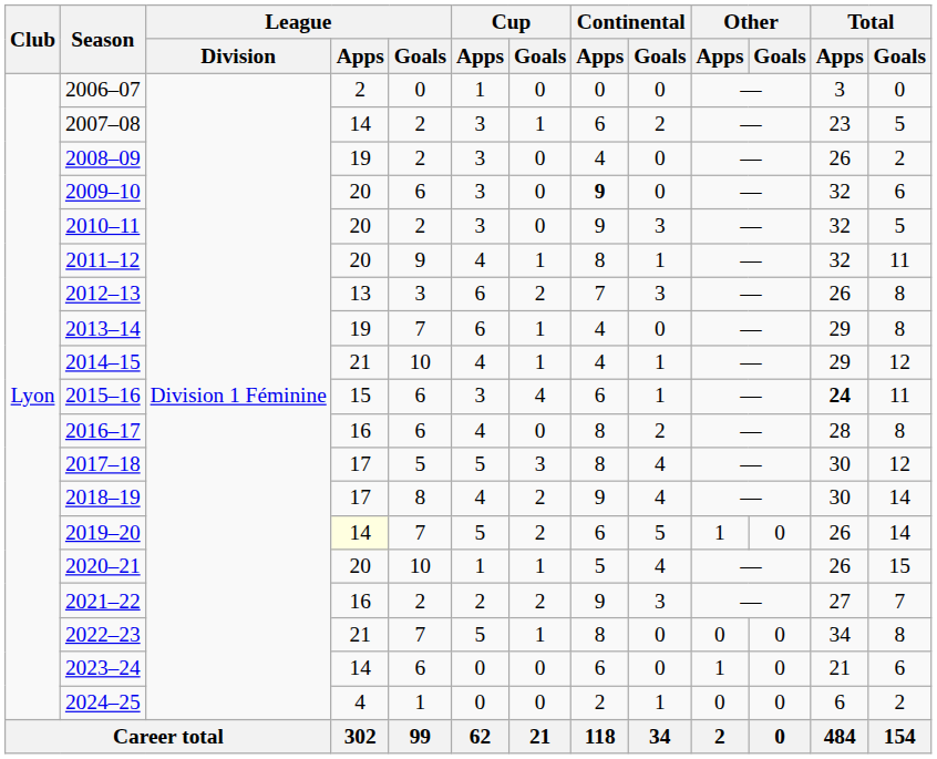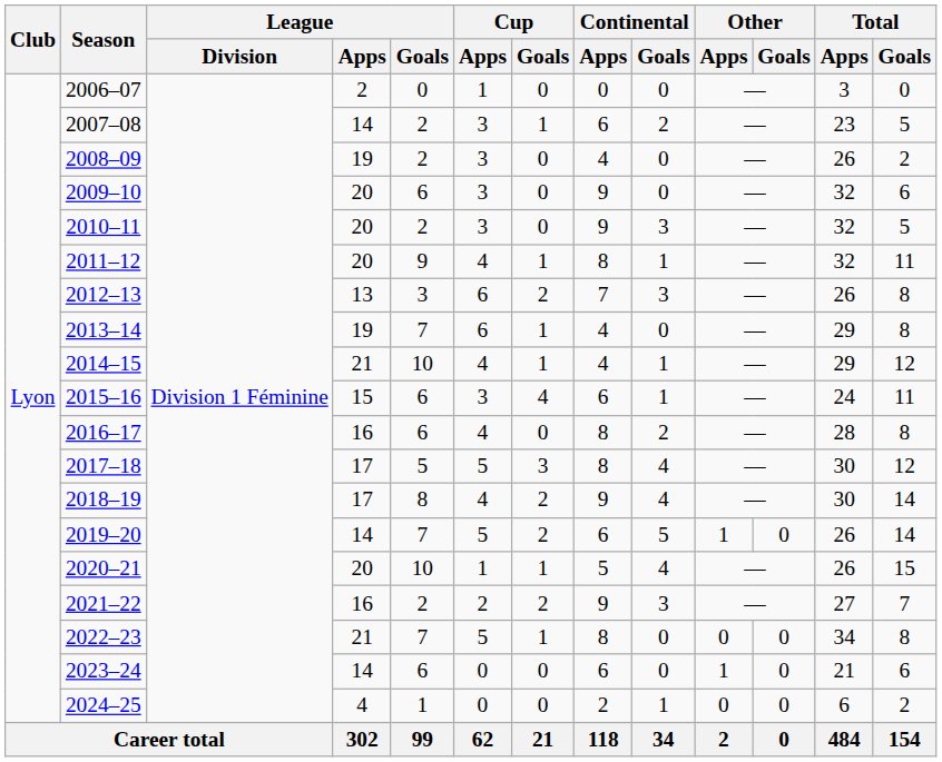2009–10 | Continental / Apps: bold -> normal
2015–16 | Total / Apps: bold -> normal
2019–20 | League / Apps: lightyellow background -> no background
